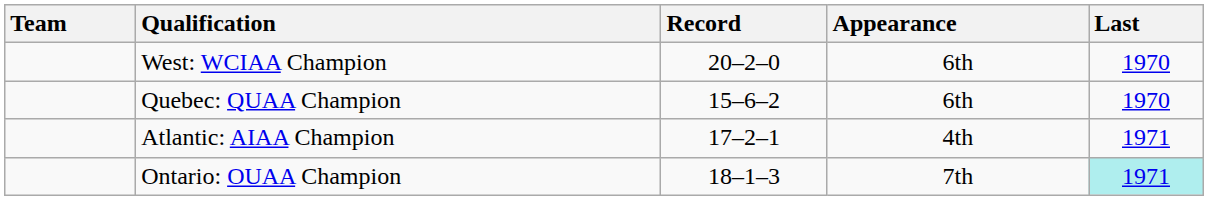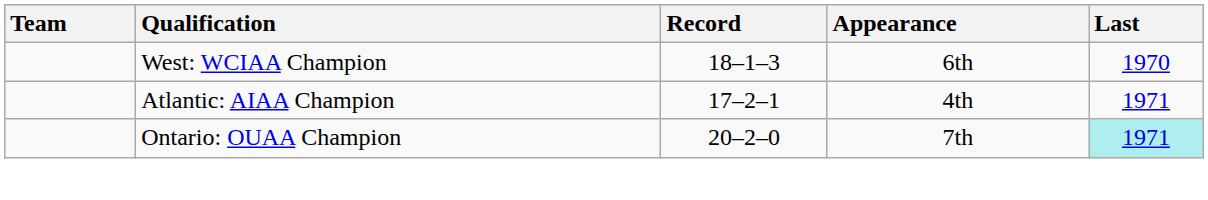West: WCIAA Champion | Record: 20–2–0 -> 18–1–3
- row: Quebec: QUAA Champion | 15–6–2 | 6th | 1970
Ontario: OUAA Champion | Record: 18–1–3 -> 20–2–0
